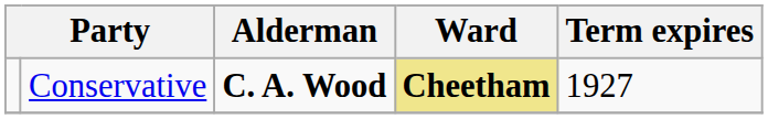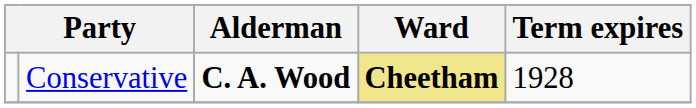Conservative | Term expires: 1927 -> 1928
